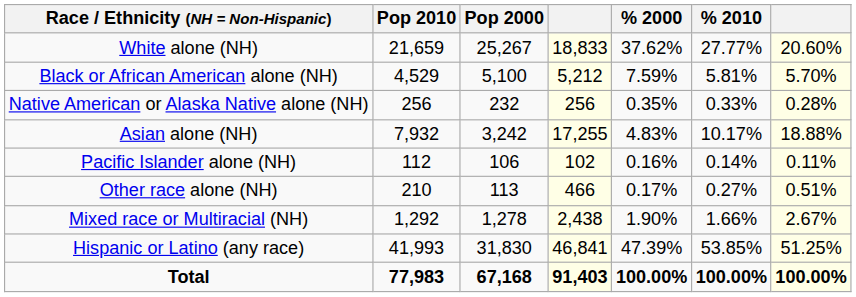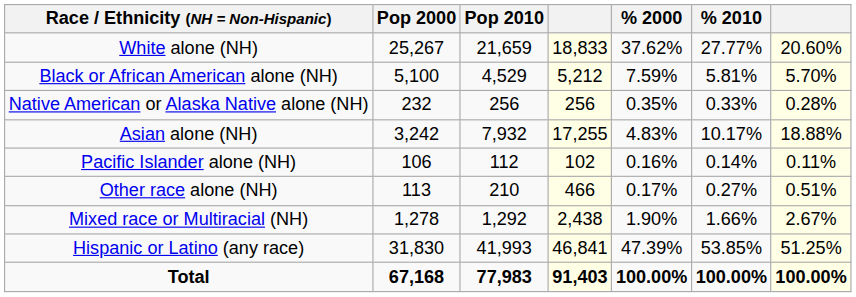columns swapped: Pop 2000 <-> Pop 2010
